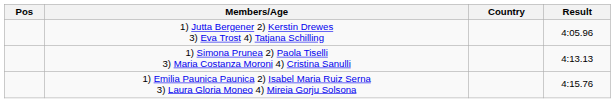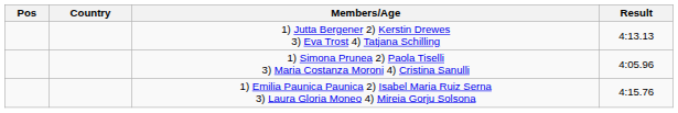columns swapped: Country <-> Members/Age
row 2 | Result: 4:05.96 -> 4:13.13
row 3 | Result: 4:13.13 -> 4:05.96
